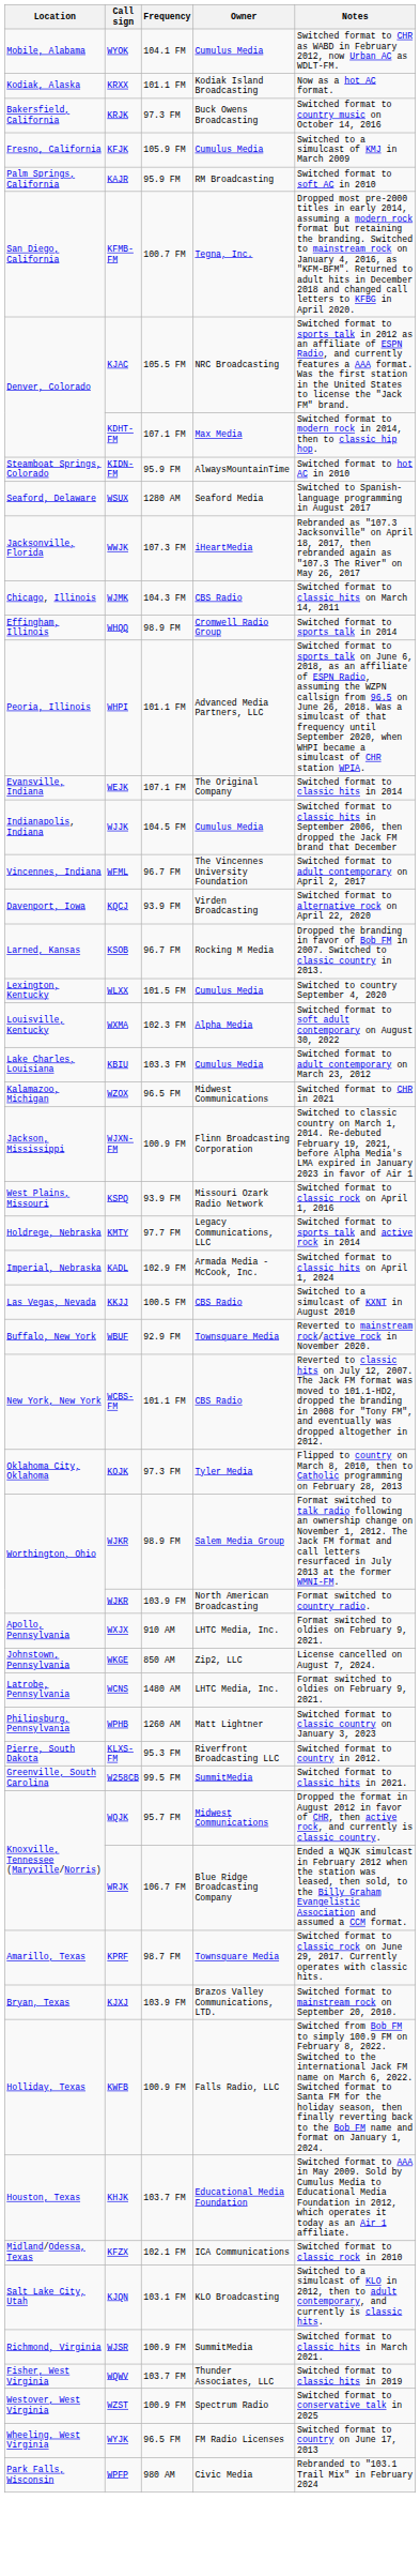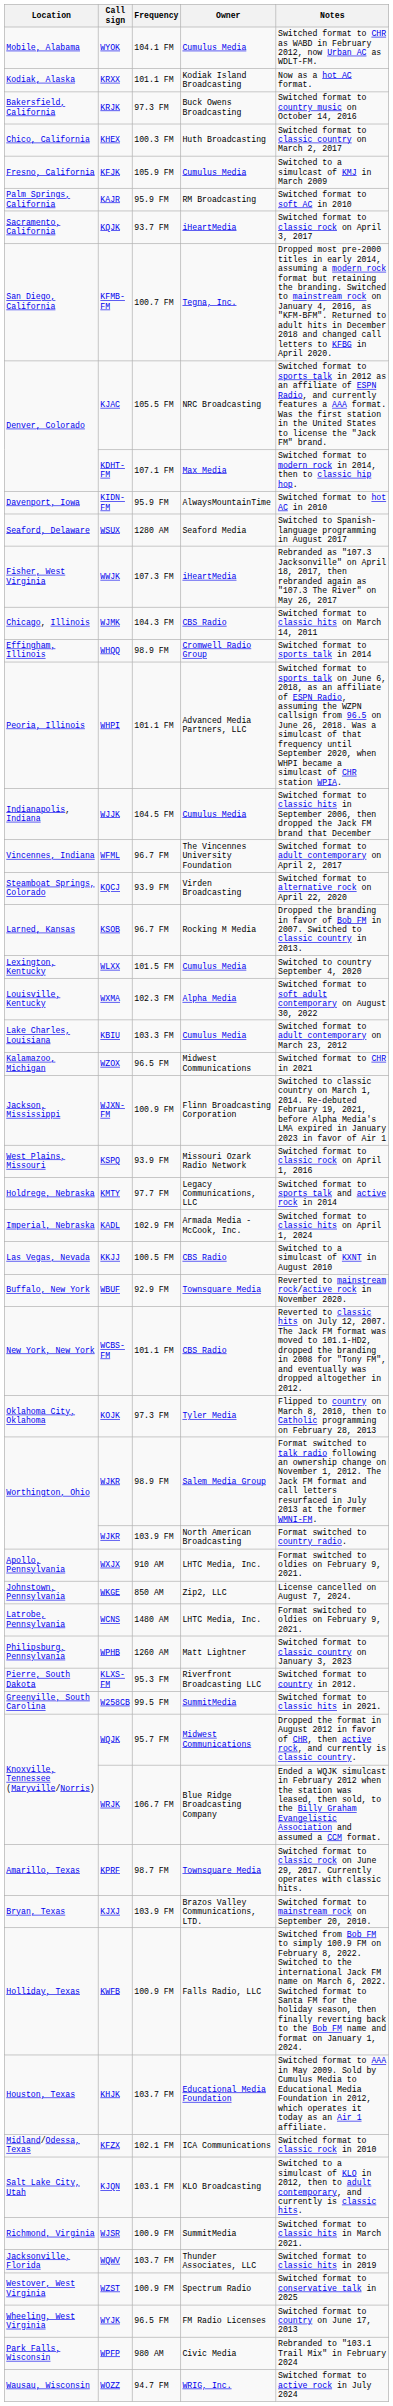+ row: Chico, California | KHEX | 100.3 FM | Huth Broadcasting | Switched format to classic country on March 2, 2017
+ row: Sacramento, California | KQJK | 93.7 FM | iHeartMedia | Switched format to classic rock on April 3, 2017
KIDN-FM | Location: Steamboat Springs, Colorado -> Davenport, Iowa
WWJK | Location: Jacksonville, Florida -> Fisher, West Virginia
- row: Evansville, Indiana | WEJK | 107.1 FM | The Original Company | Switched format to classic hits in 2014
KQCJ | Location: Davenport, Iowa -> Steamboat Springs, Colorado
WQWV | Location: Fisher, West Virginia -> Jacksonville, Florida
+ row: Wausau, Wisconsin | WOZZ | 94.7 FM | WRIG, Inc. | Switched format to active rock in July 2024
